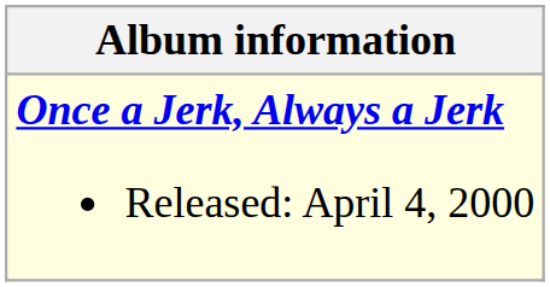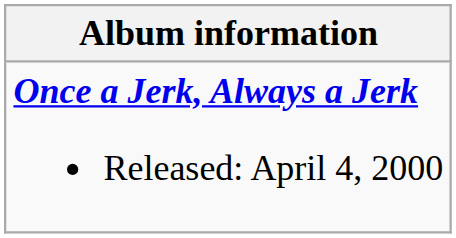row 2 | column 1: lightyellow background -> no background
